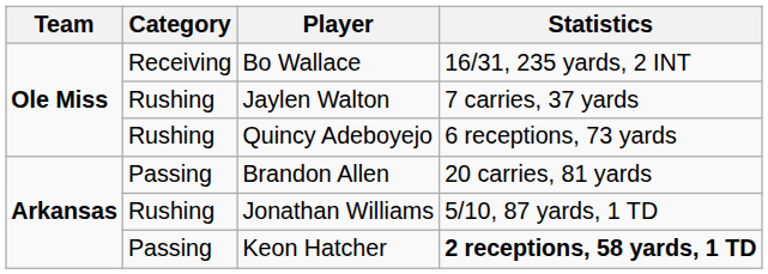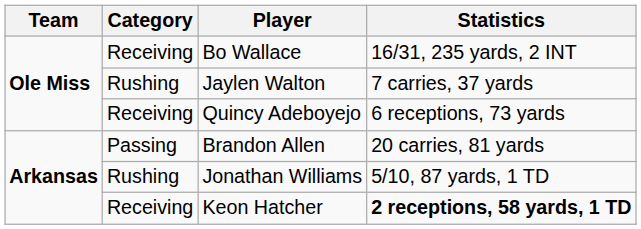Quincy Adeboyejo | Category: Rushing -> Receiving
Keon Hatcher | Category: Passing -> Receiving
